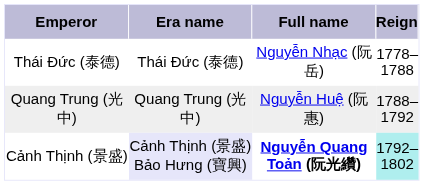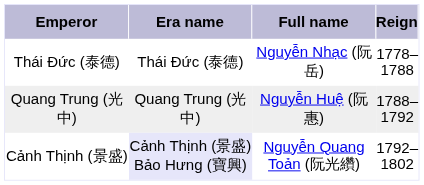Cảnh Thịnh (景盛) | Full name: bold -> normal
Cảnh Thịnh (景盛) | column 4: paleturquoise background -> no background
